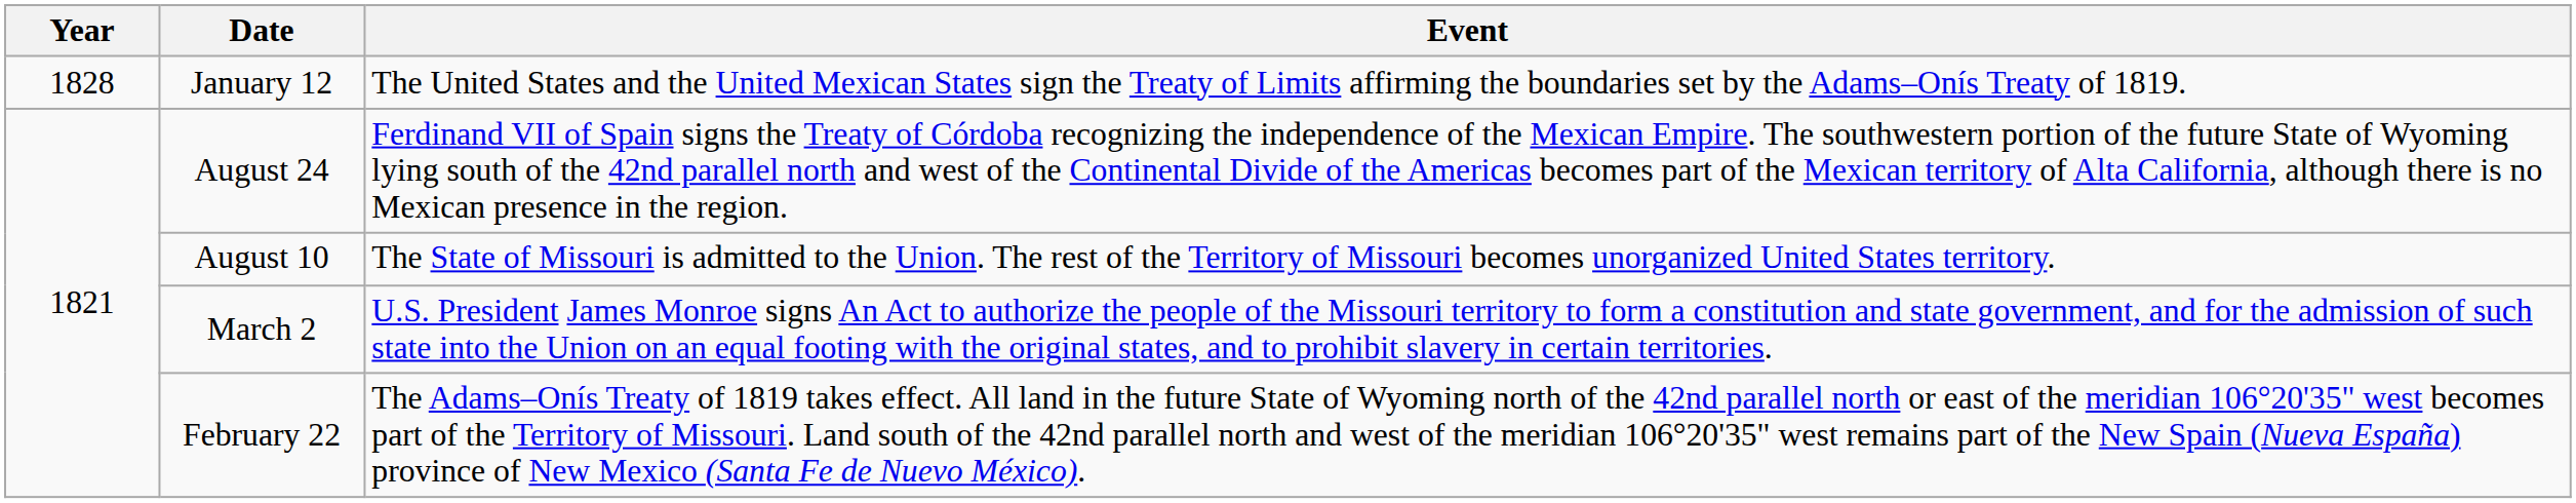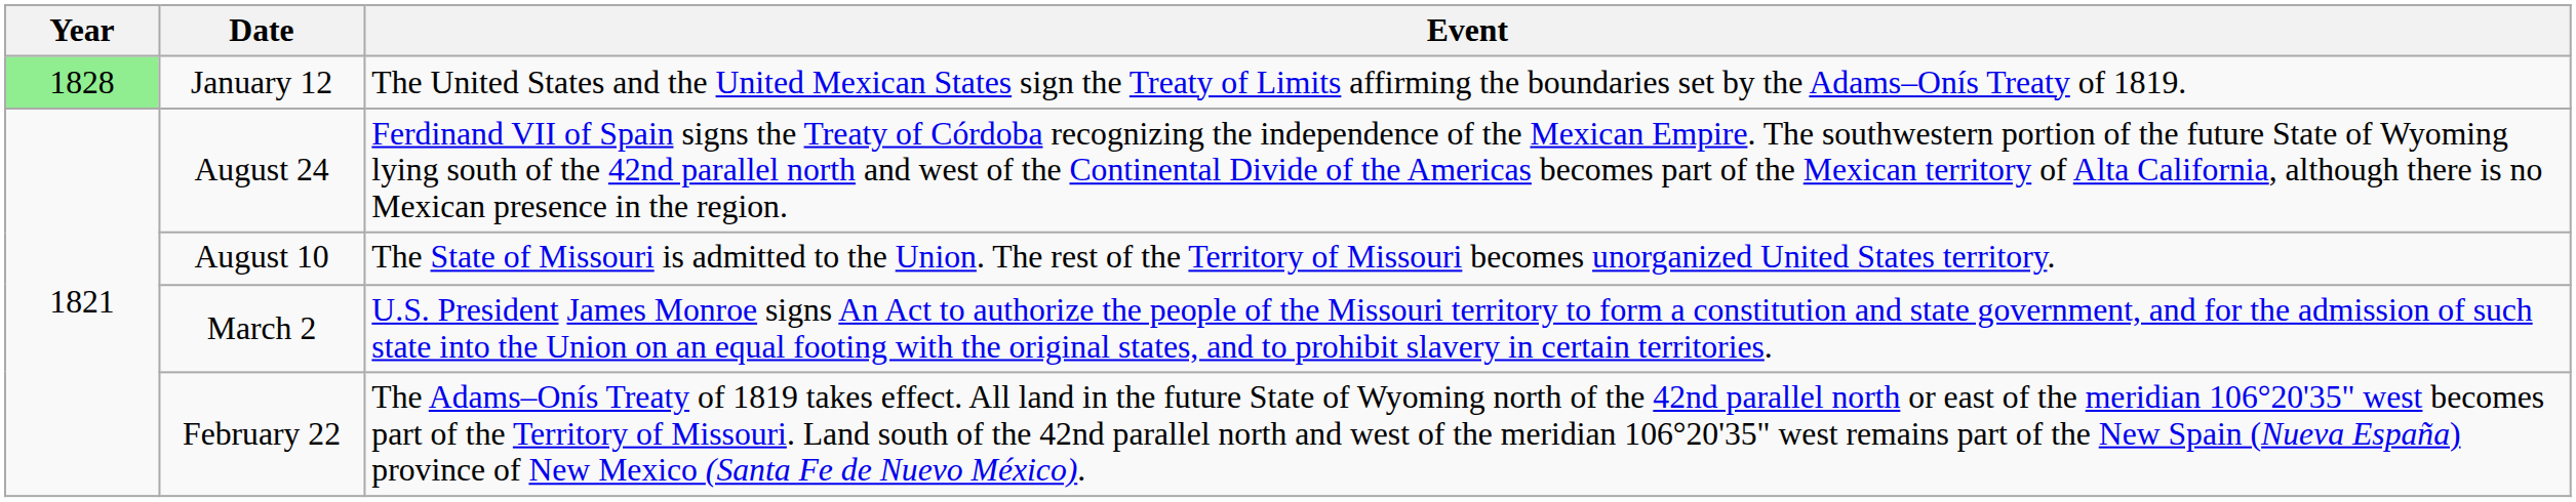January 12 | Year: no background -> lightgreen background
